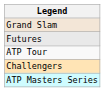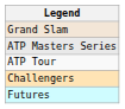row 3 | column 1: Futures -> ATP Masters Series
row 6 | column 1: ATP Masters Series -> Futures
